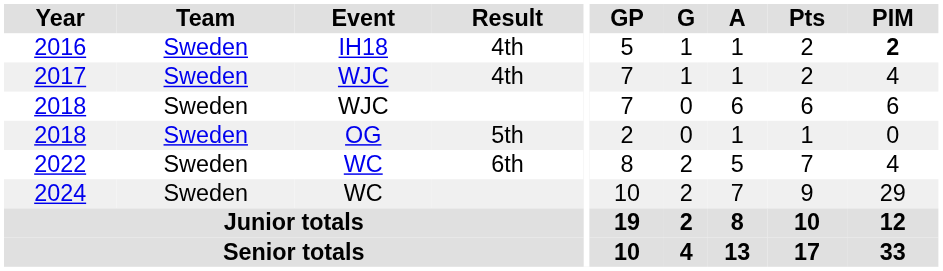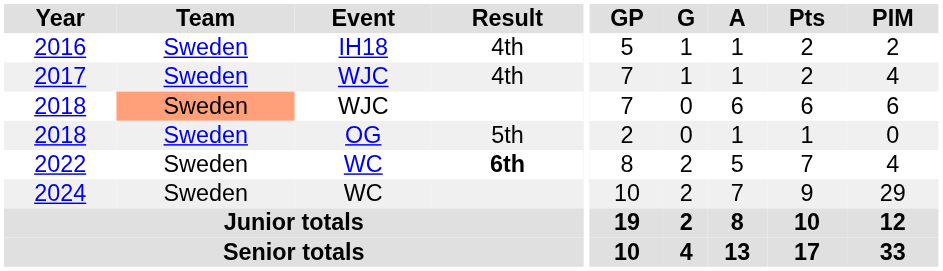2016 | PIM: bold -> normal
2018 / WJC | Team: no background -> lightsalmon background
2022 | Result: normal -> bold
